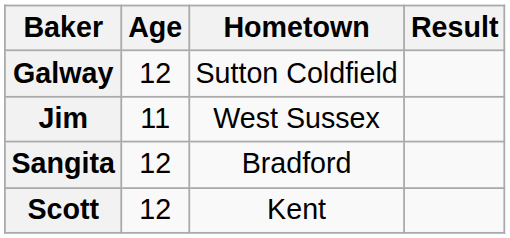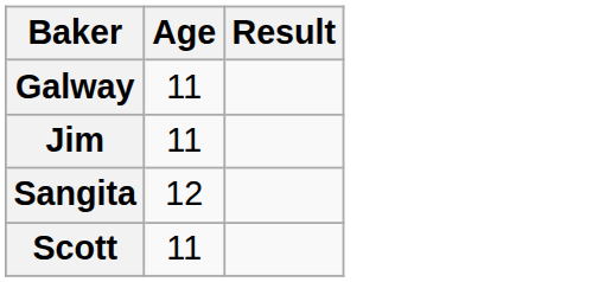- column: Hometown | Sutton Coldfield | West Sussex | Bradford | Kent
Galway | Age: 12 -> 11
Scott | Age: 12 -> 11
